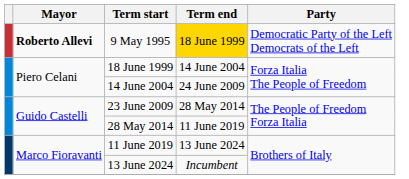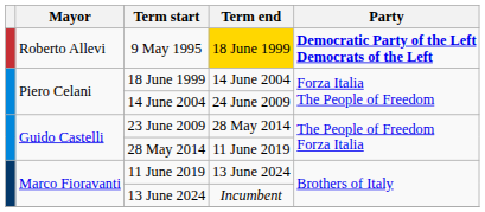9 May 1995 | Mayor: bold -> normal
9 May 1995 | Party: normal -> bold
